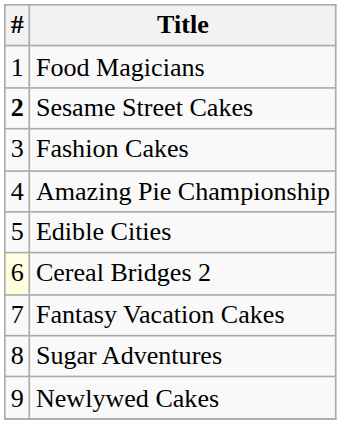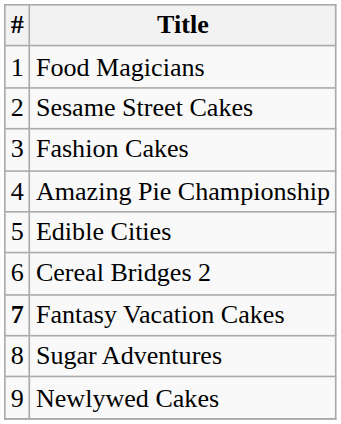Sesame Street Cakes | #: bold -> normal
Cereal Bridges 2 | #: lightyellow background -> no background
Fantasy Vacation Cakes | #: normal -> bold
